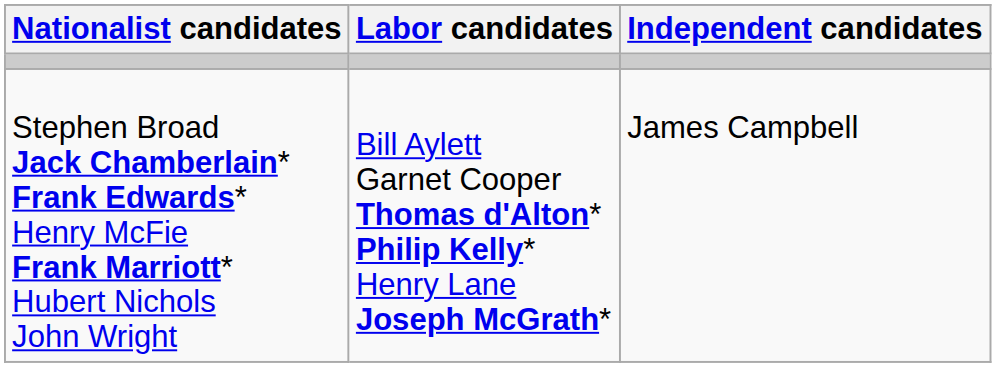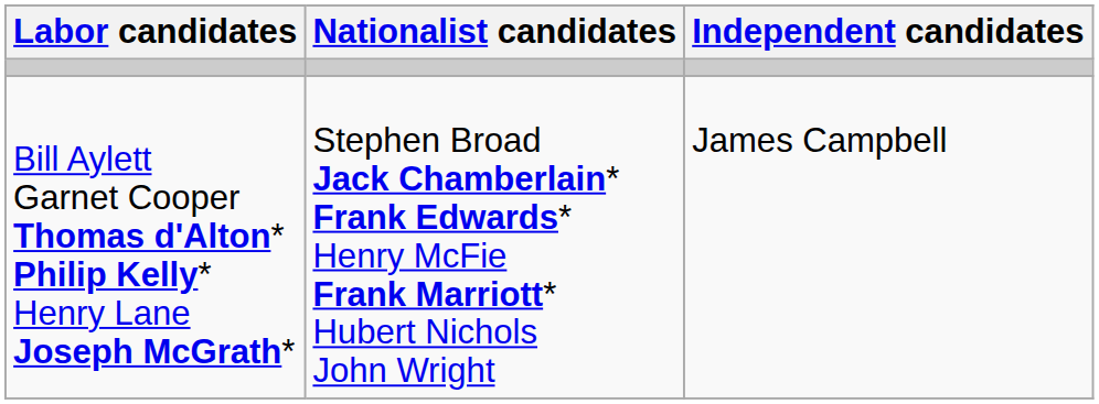columns swapped: Labor candidates <-> Nationalist candidates
